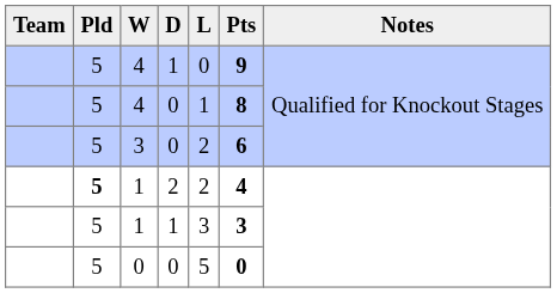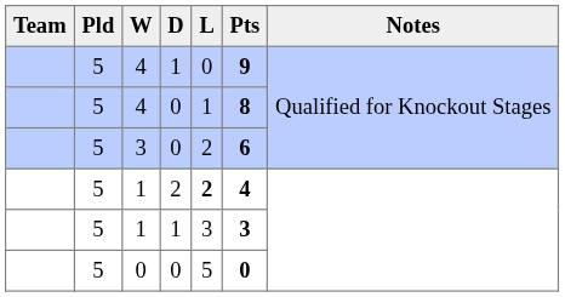1 / 2 | Pld: bold -> normal
1 / 2 | L: normal -> bold
